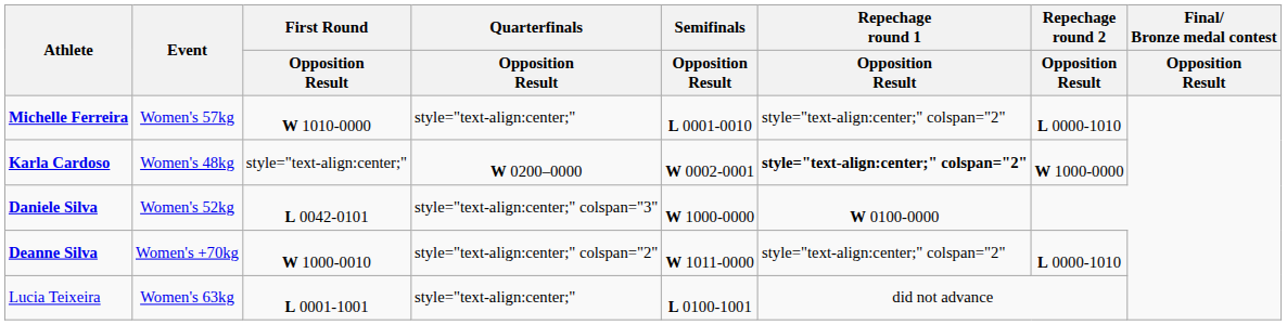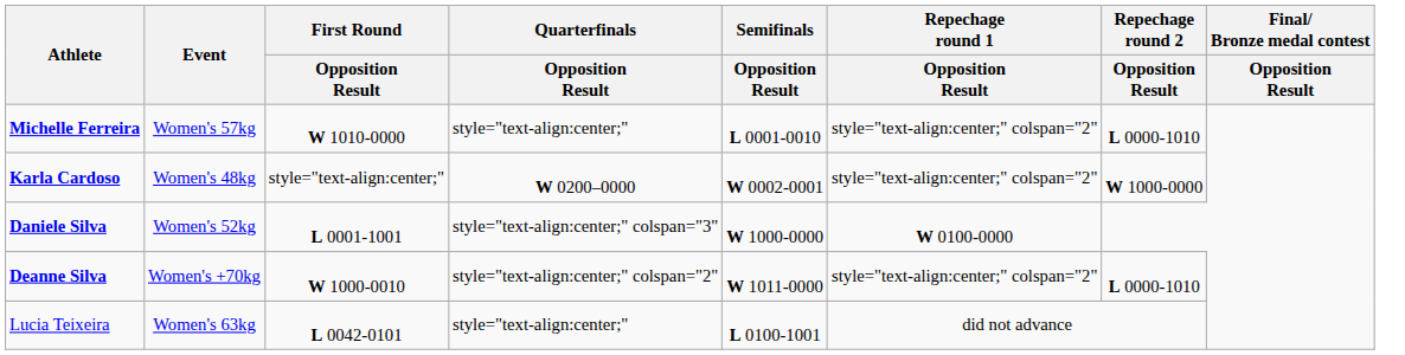Karla Cardoso | Repechage round 1 / Opposition Result: bold -> normal
Daniele Silva | First Round / Opposition Result: L 0042-0101 -> L 0001-1001
Lucia Teixeira | First Round / Opposition Result: L 0001-1001 -> L 0042-0101
